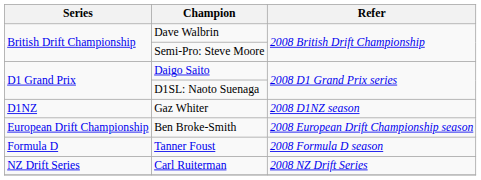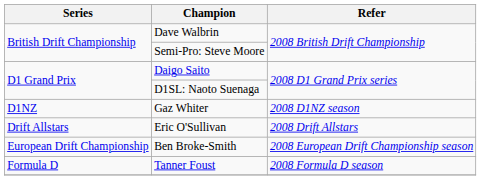+ row: Drift Allstars | Eric O'Sullivan | 2008 Drift Allstars
- row: NZ Drift Series | Carl Ruiterman | 2008 NZ Drift Series
